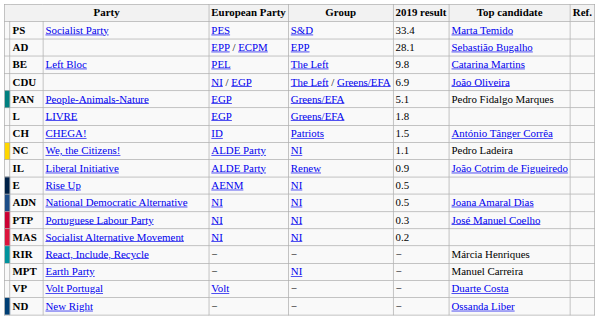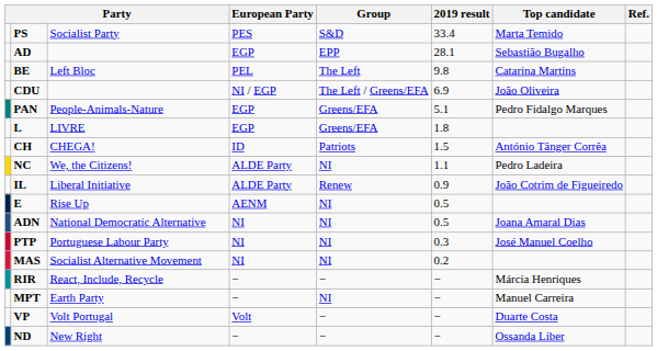AD | European Party: EPP / ECPM -> EGP
